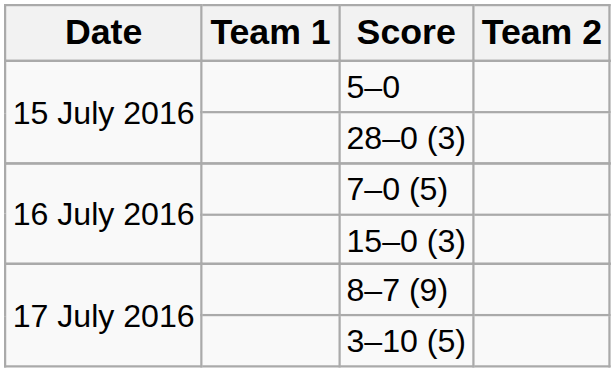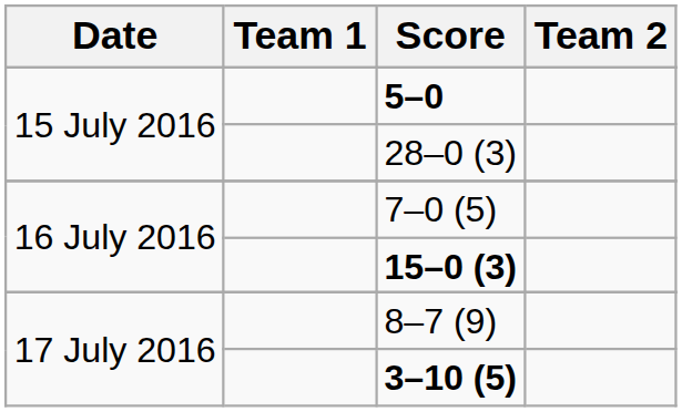5–0 | Score: normal -> bold
15–0 (3) | Score: normal -> bold
3–10 (5) | Score: normal -> bold
